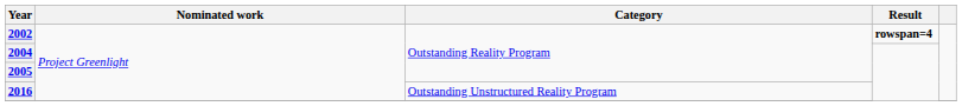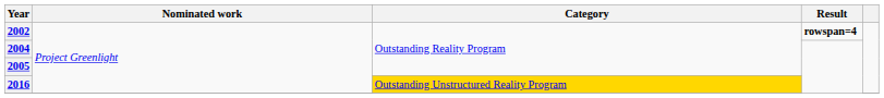2016 | Category: no background -> gold background
